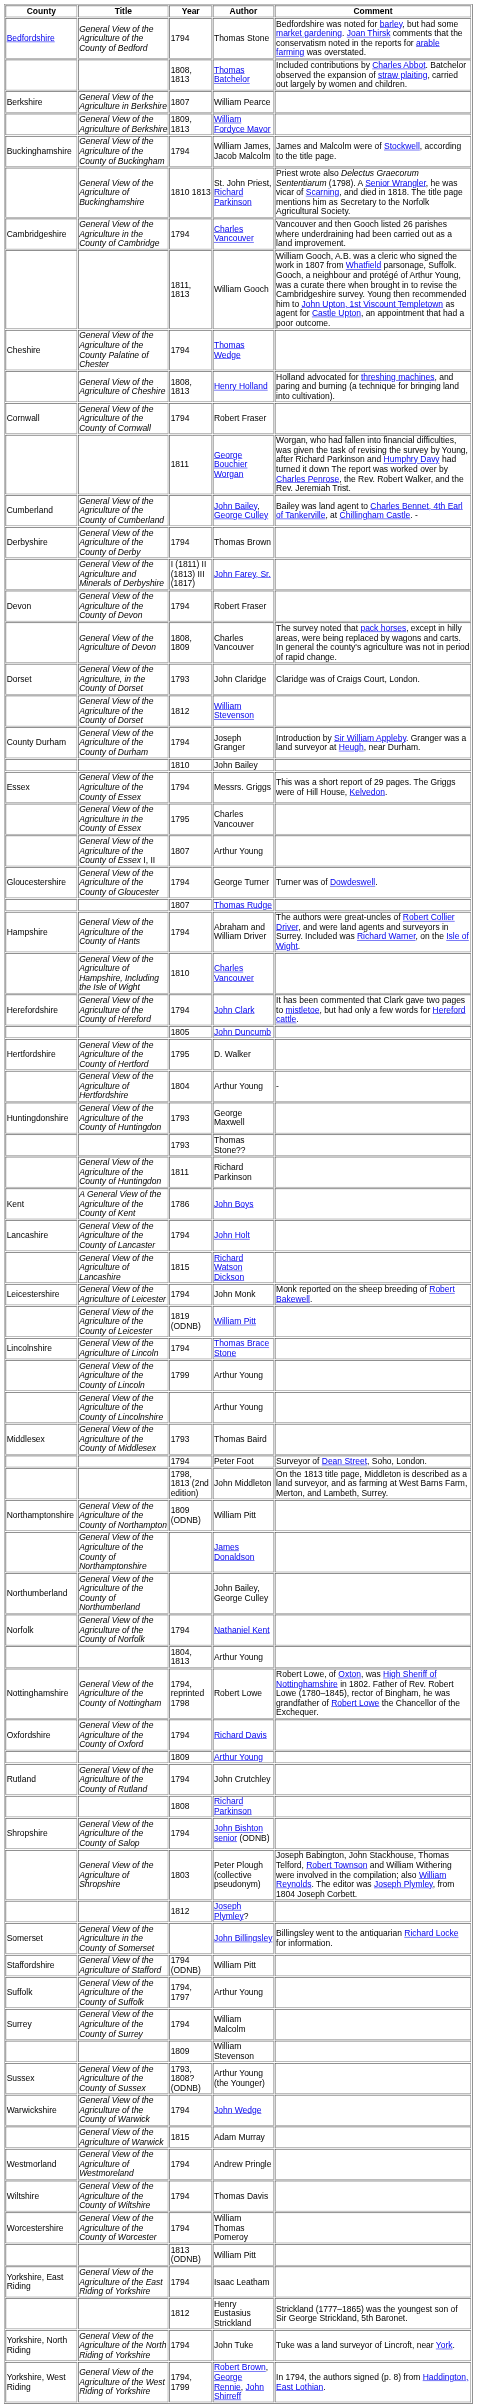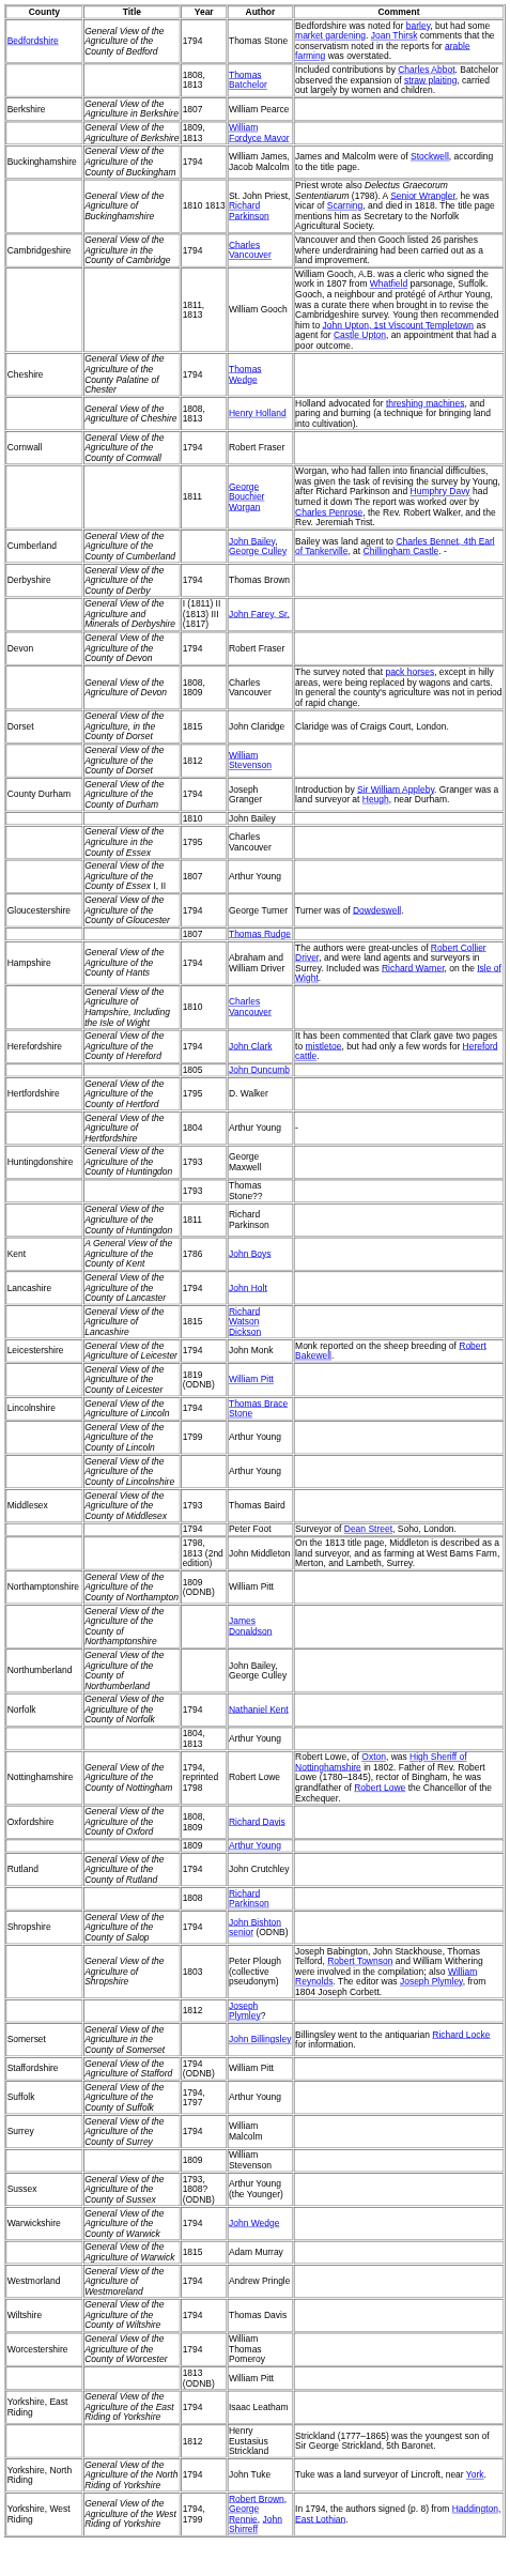General View of the Agriculture, in the County of Dorset | Year: 1793 -> 1815
- row: Essex | General View of the Agriculture of the County of Essex | 1794 | Messrs. Griggs | This was a short report of 29 pages. The Griggs were of Hill House, Kelvedon.
General View of the Agriculture of the County of Oxford | Year: 1794 -> 1808, 1809
